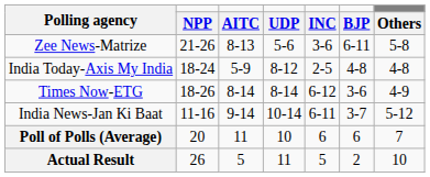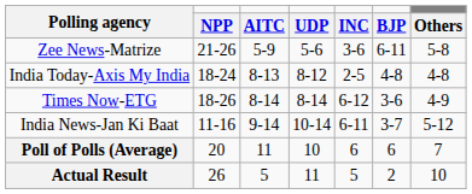Zee News-Matrize | AITC: 8-13 -> 5-9
India Today-Axis My India | AITC: 5-9 -> 8-13
